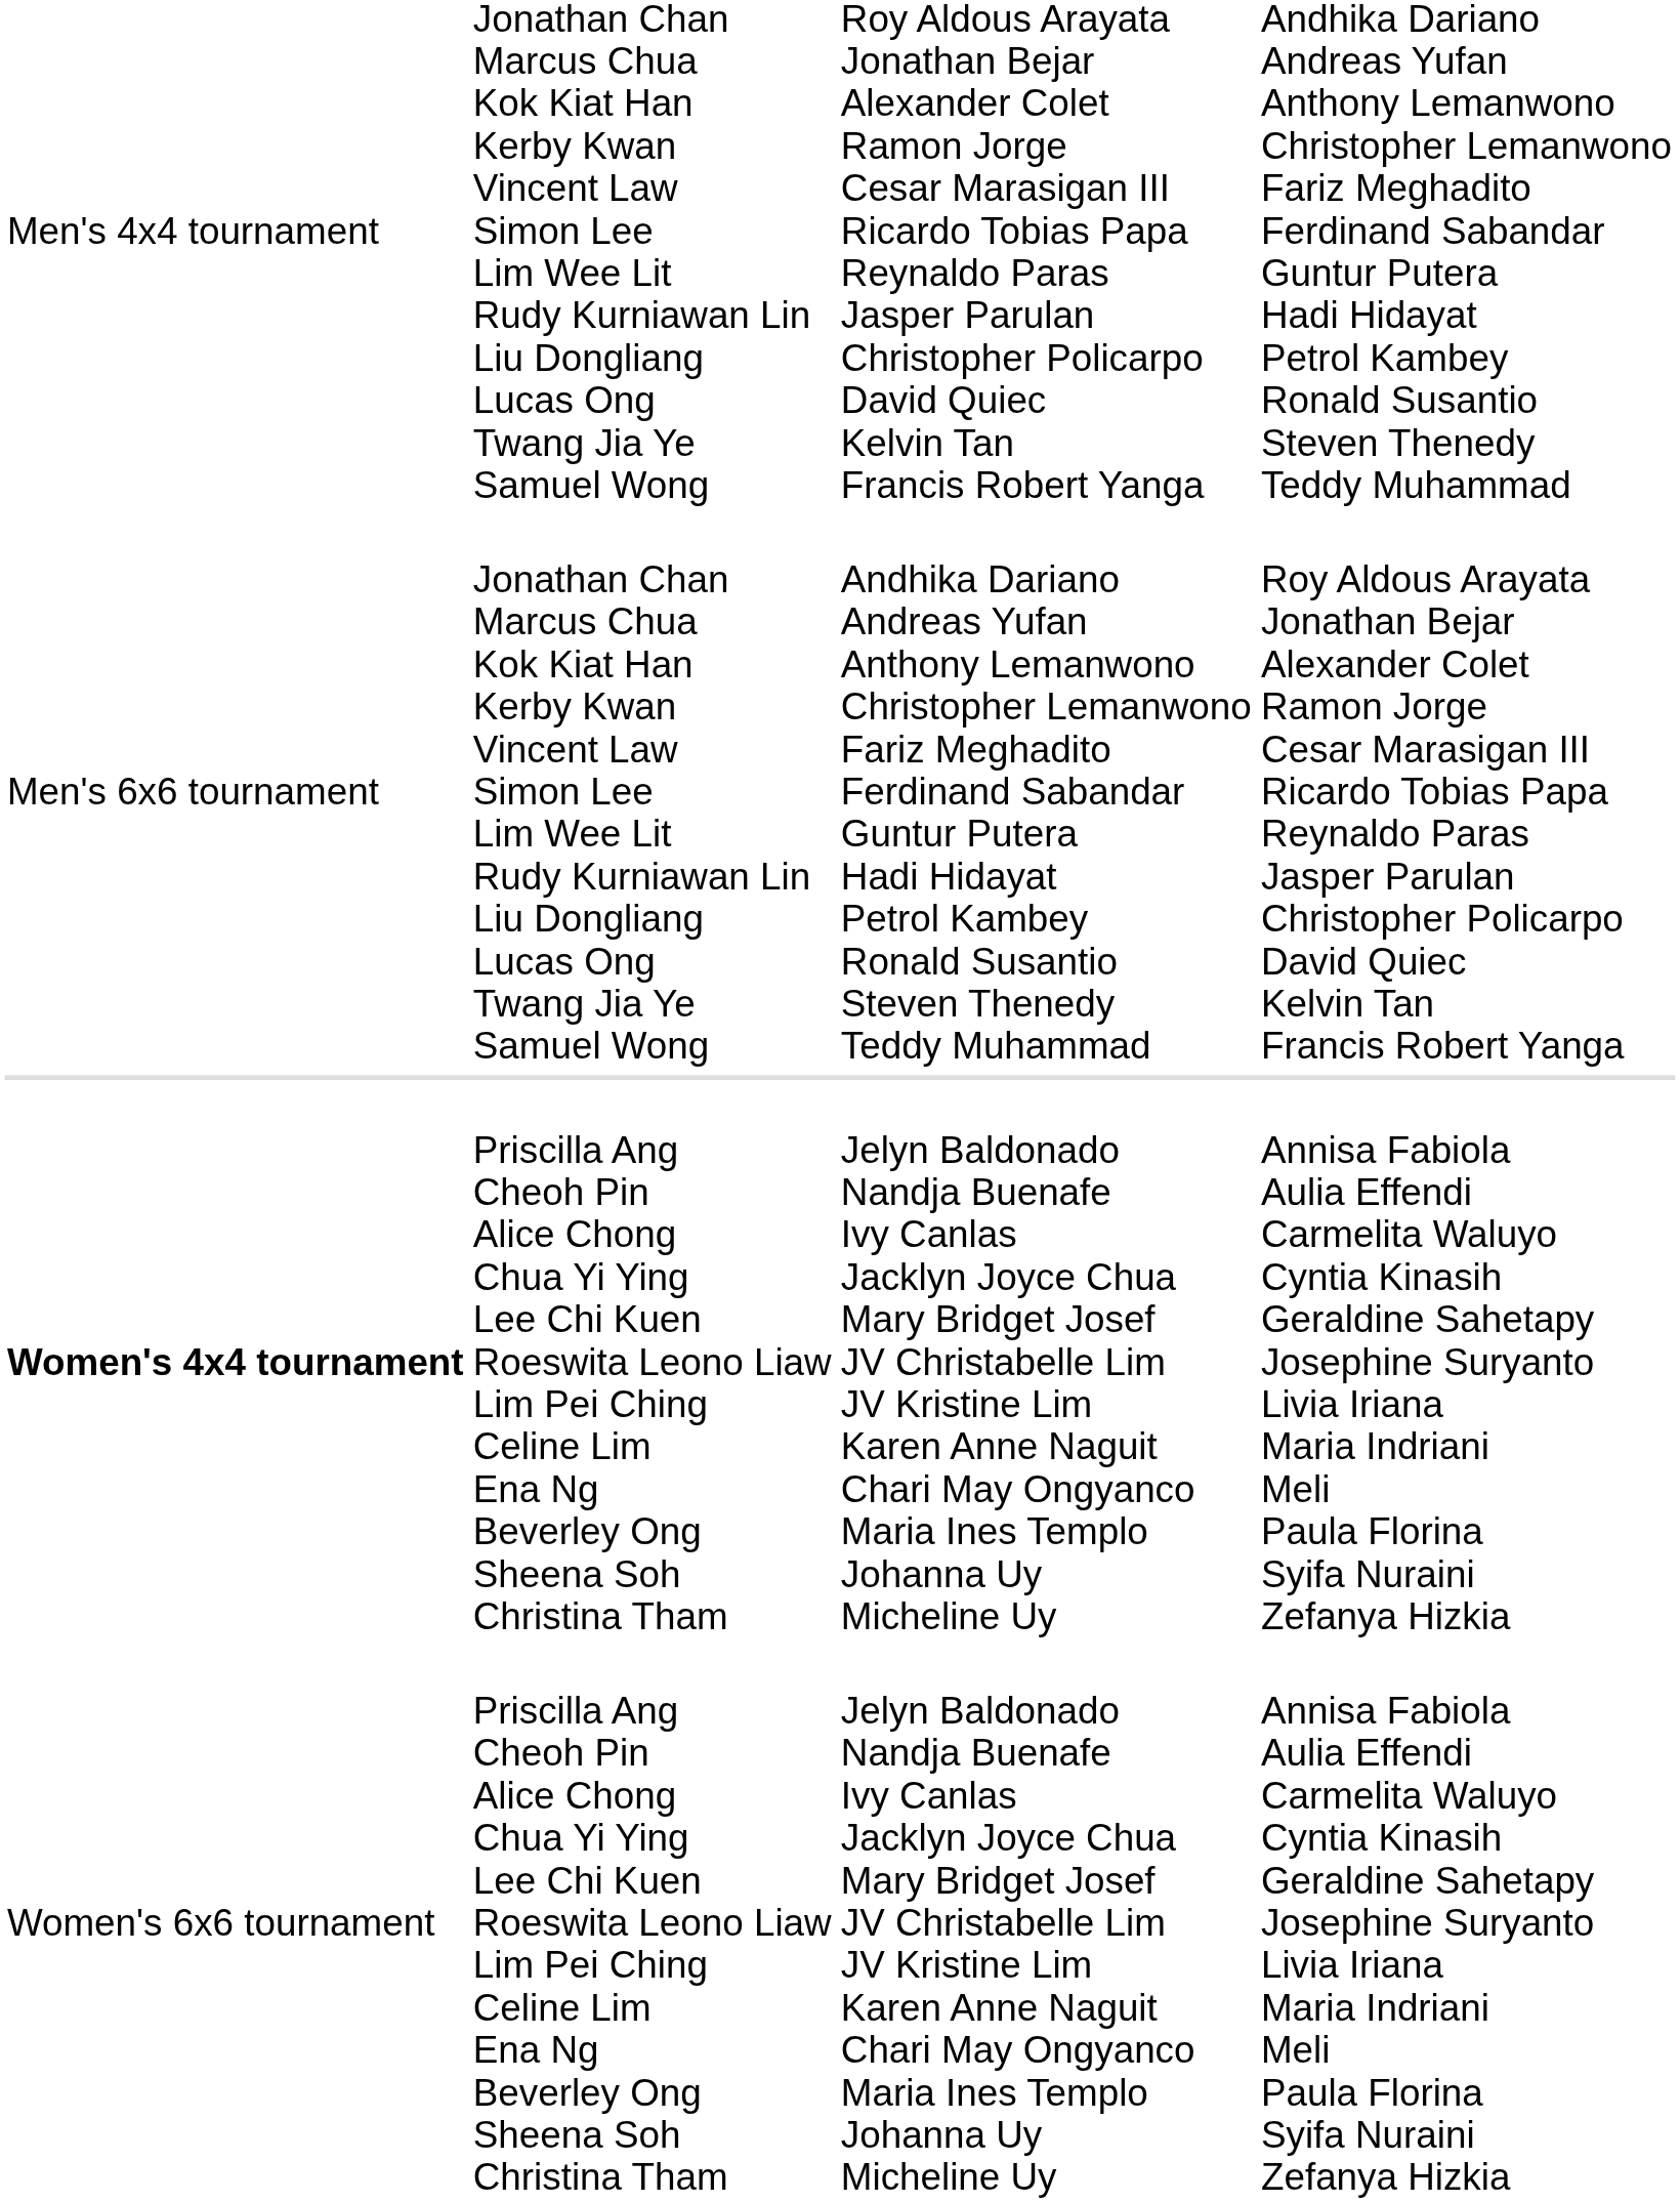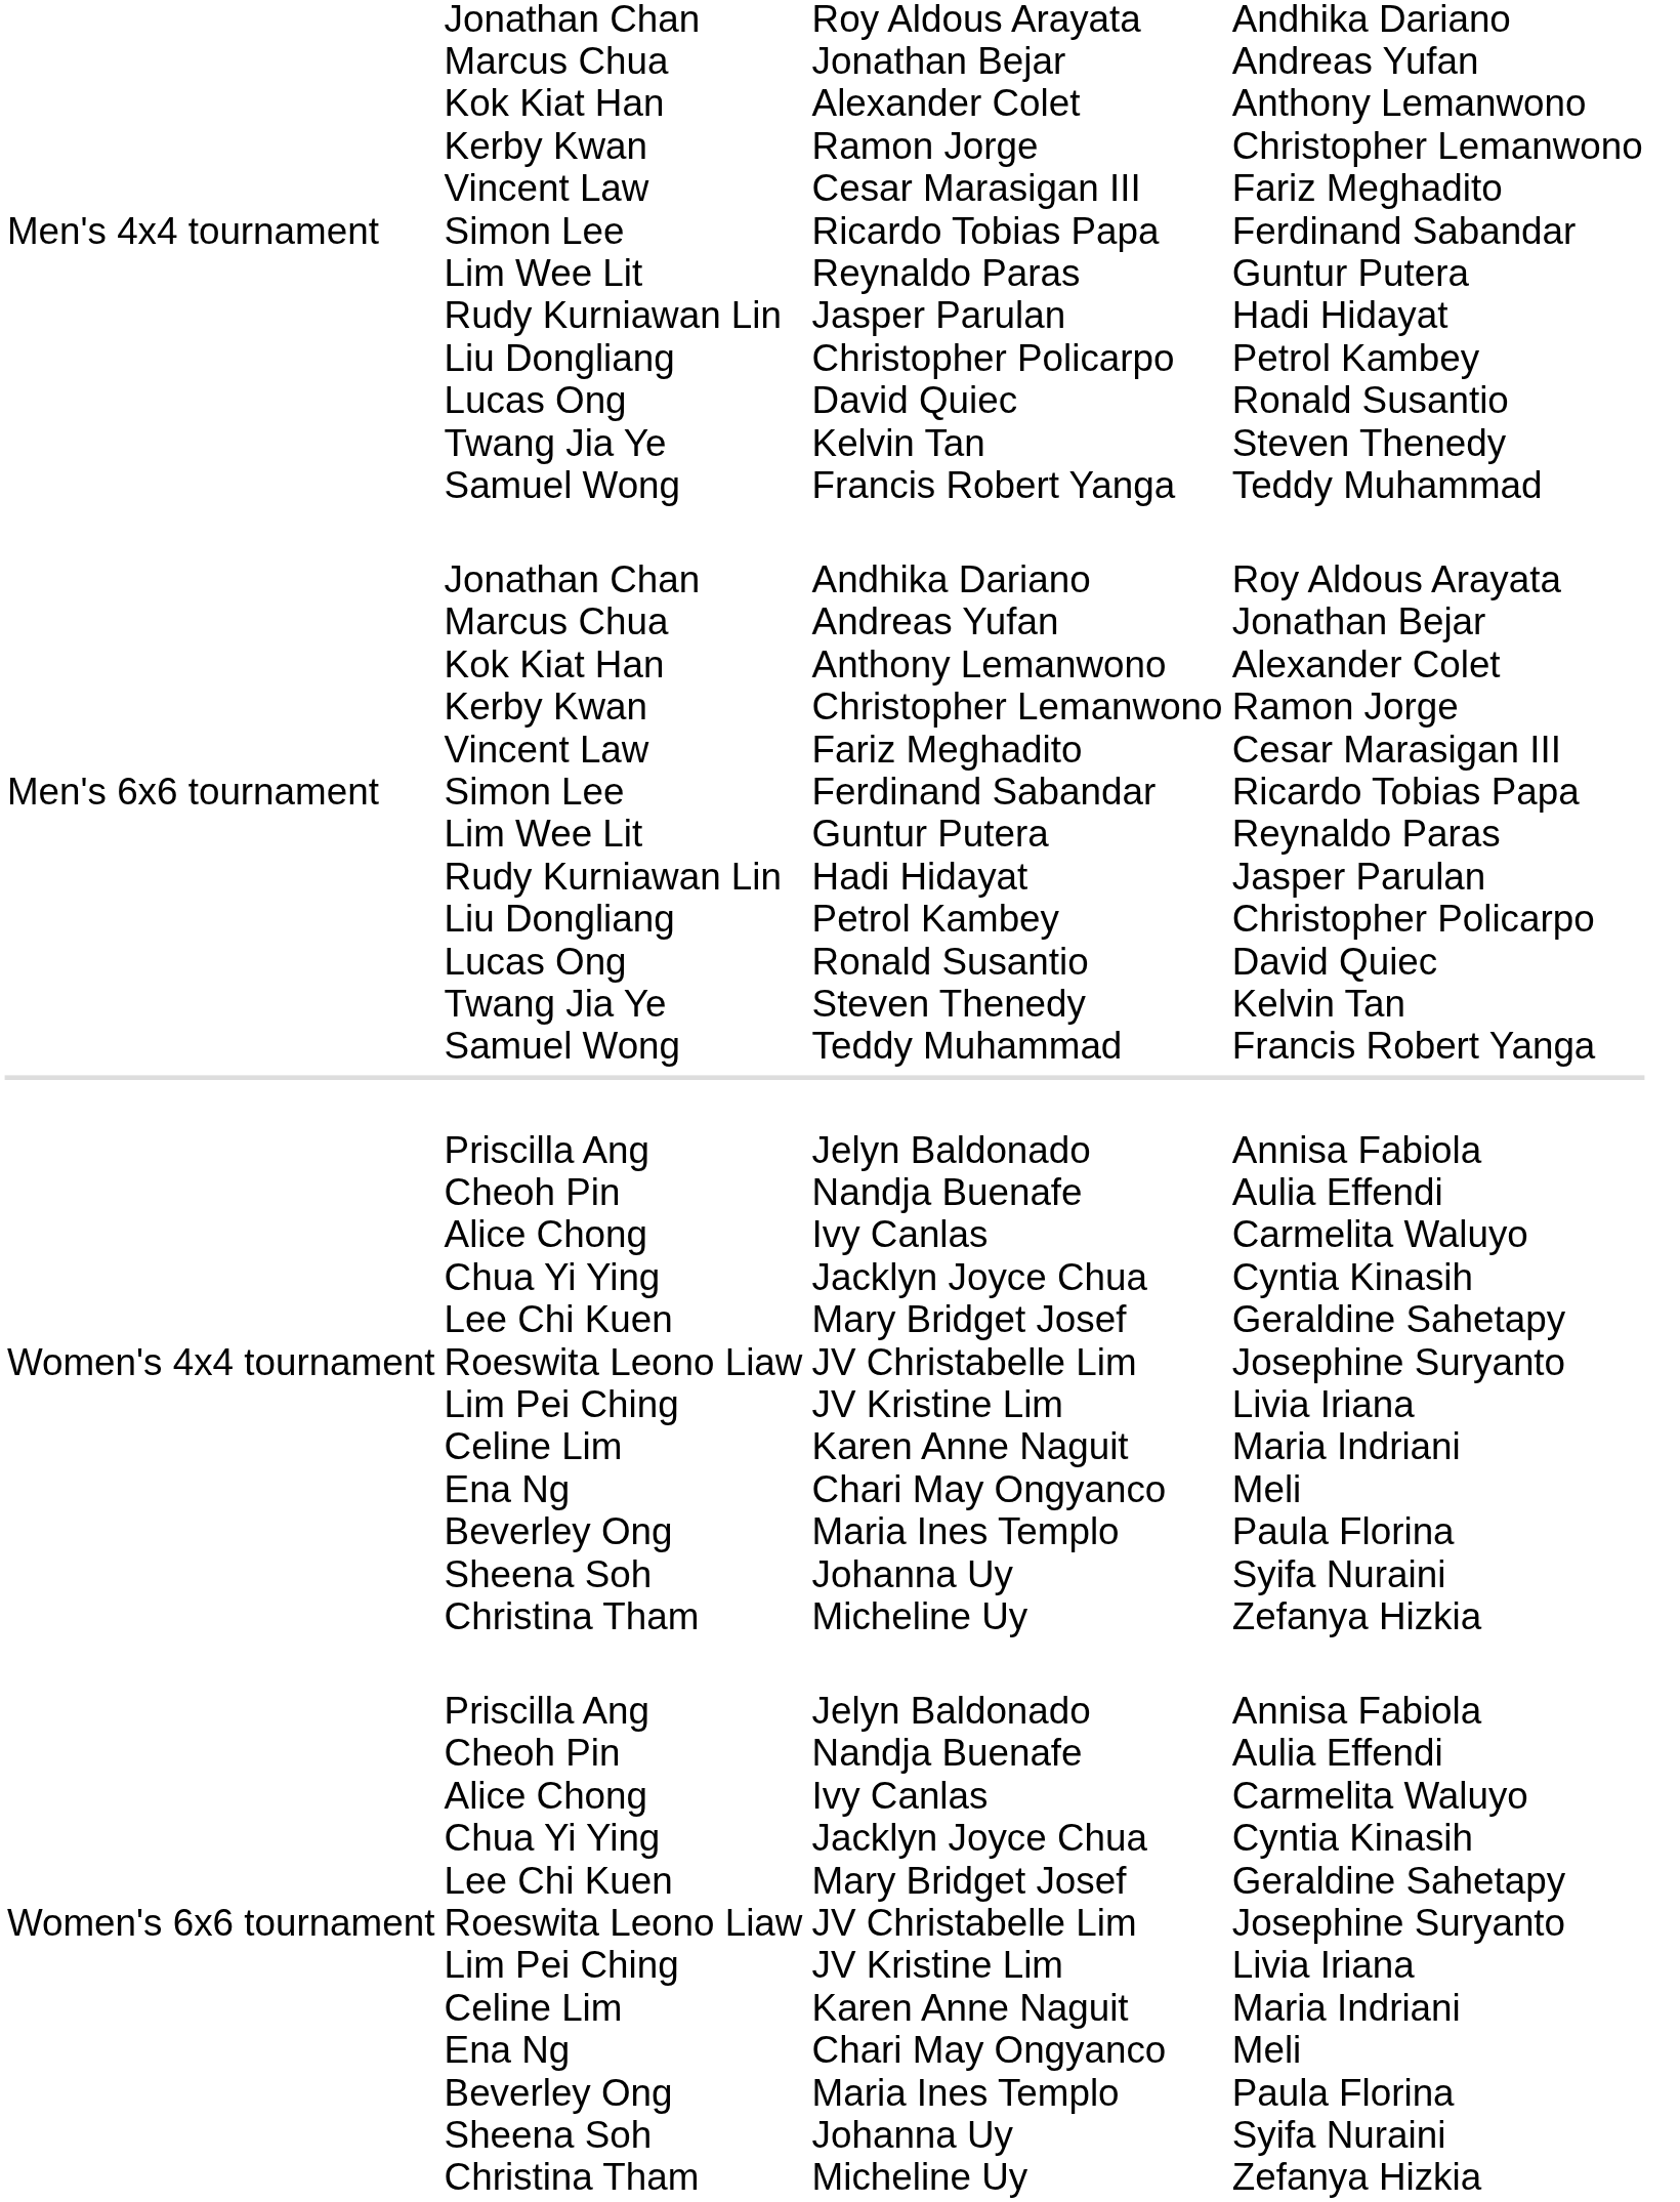Women's 4x4 tournament | column 1: bold -> normal
